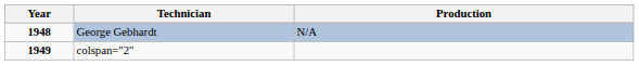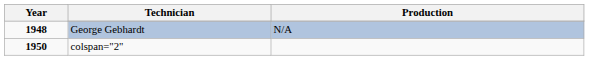colspan="2" | Year: 1949 -> 1950
